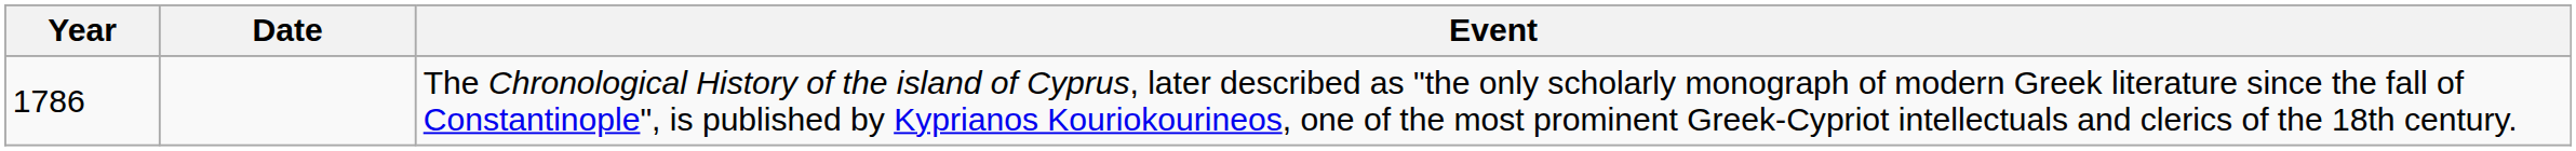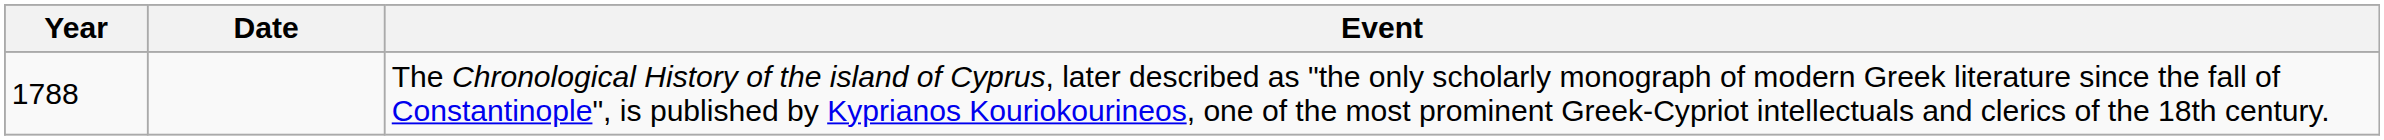row 2 | Year: 1786 -> 1788
